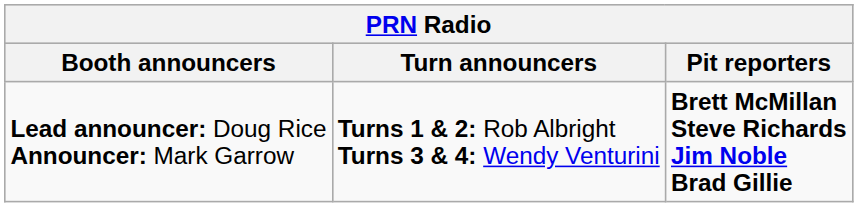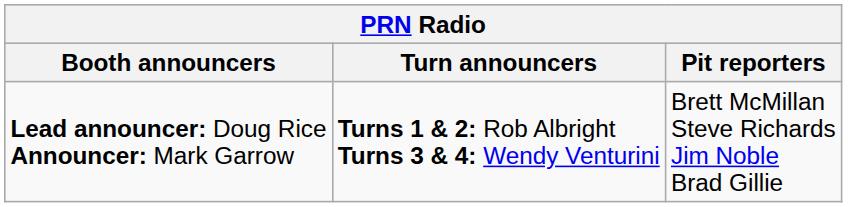Lead announcer: Doug Rice Announcer: Mark Garrow | Pit reporters: bold -> normal
